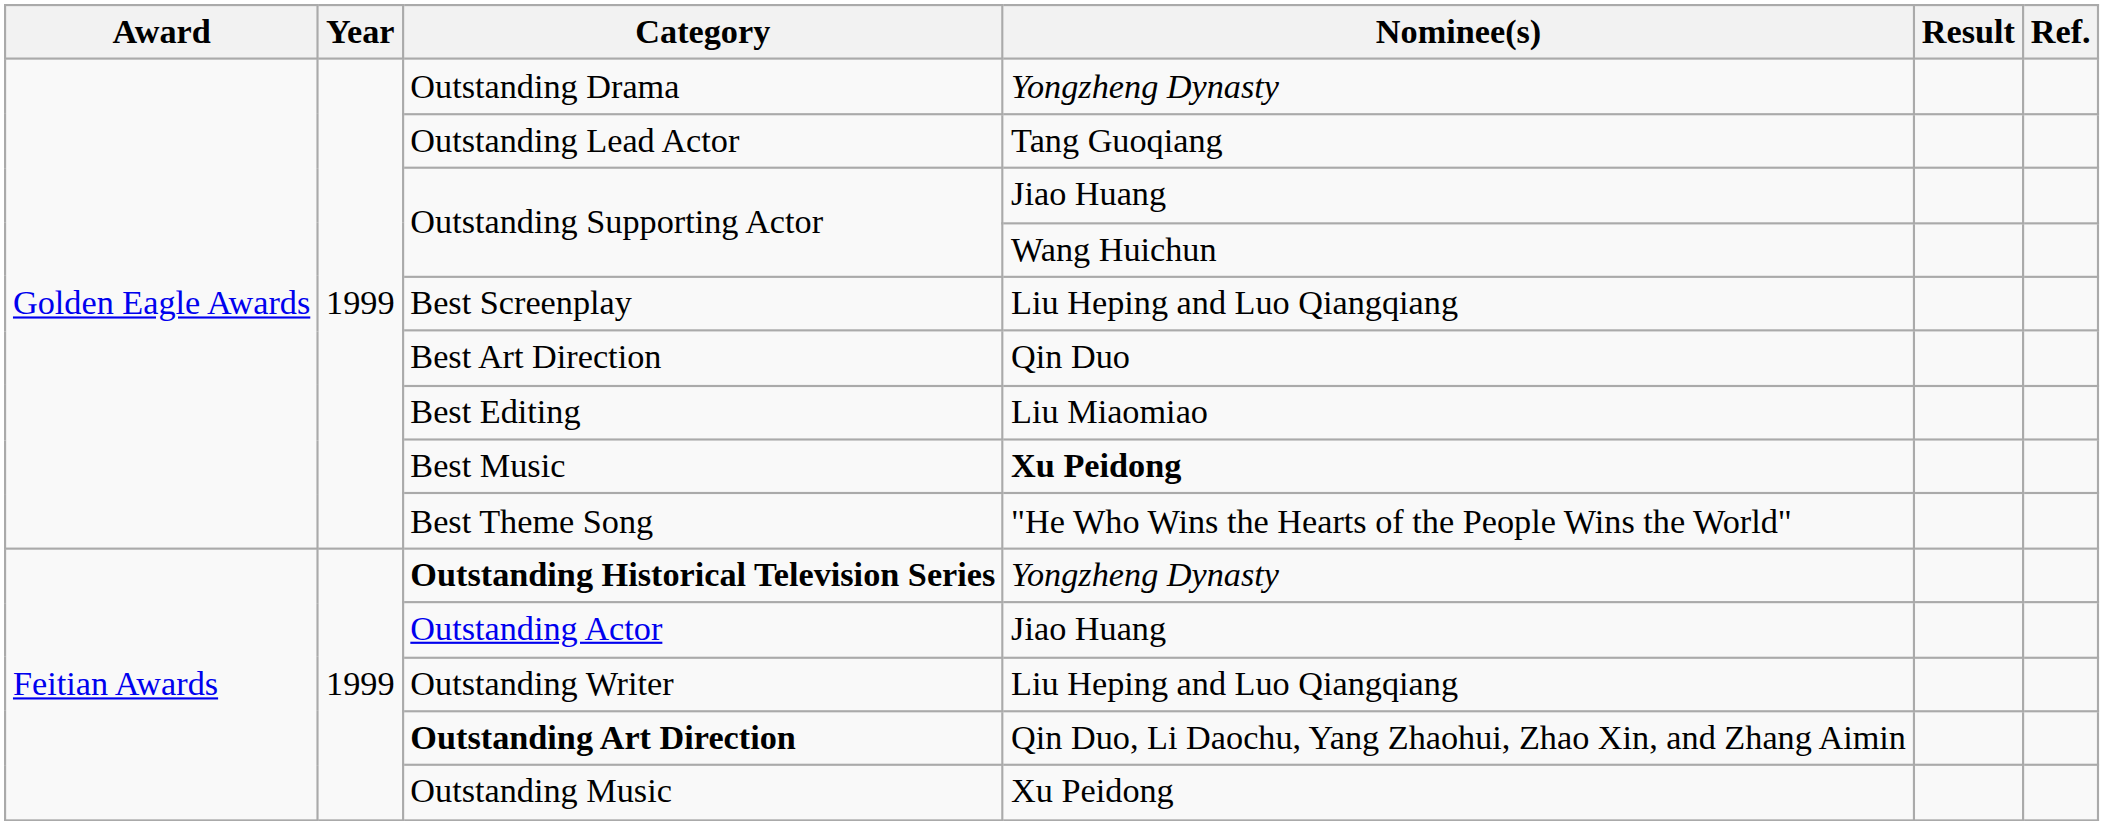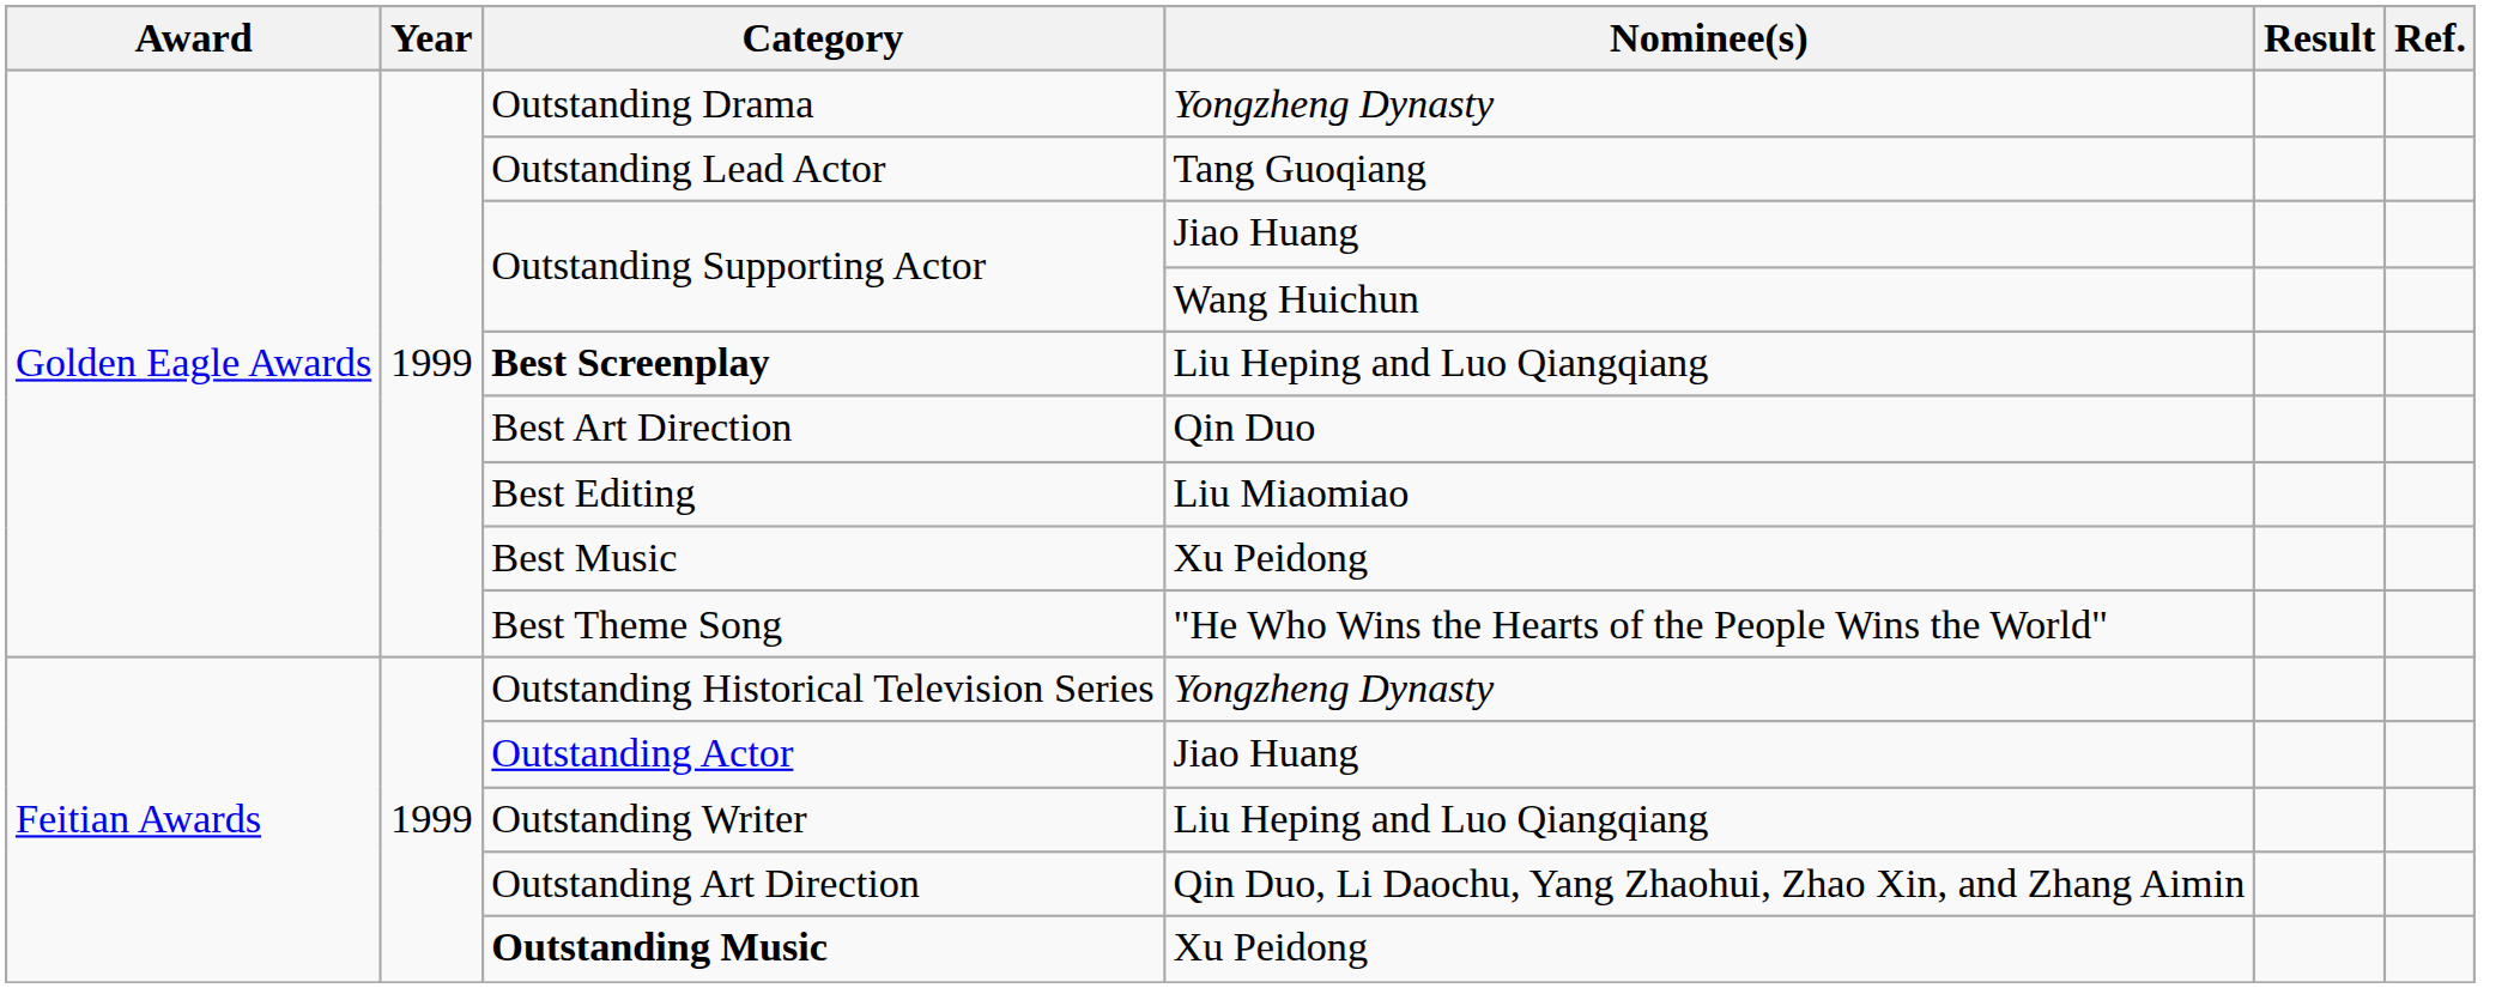Best Screenplay | Category: normal -> bold
Best Music | Nominee(s): bold -> normal
Outstanding Historical Television Series | Category: bold -> normal
Outstanding Art Direction | Category: bold -> normal
Outstanding Music | Category: normal -> bold
